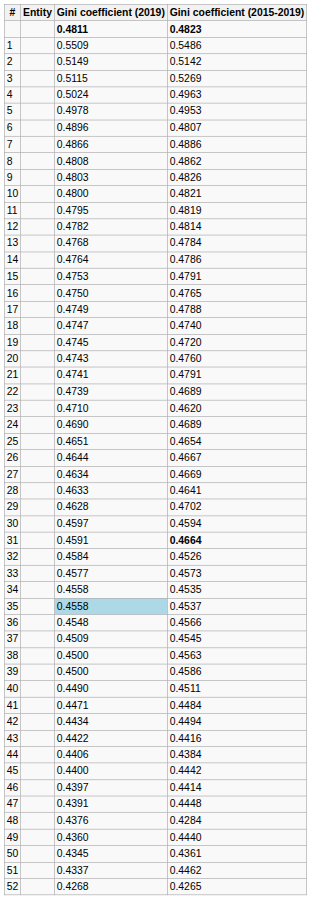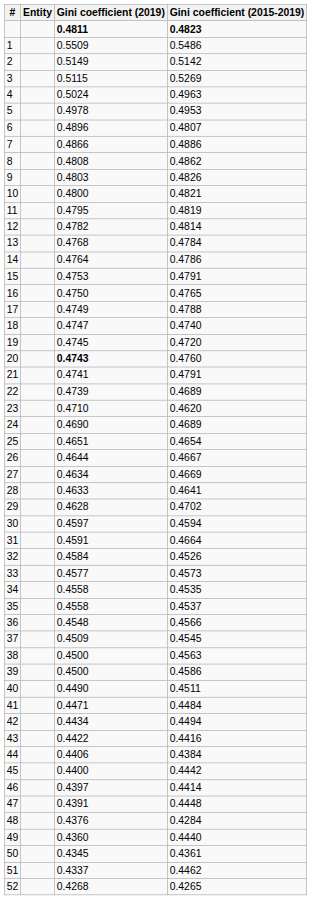20 | Gini coefficient (2019): normal -> bold
31 | Gini coefficient (2015-2019): bold -> normal
35 | Gini coefficient (2019): lightblue background -> no background
